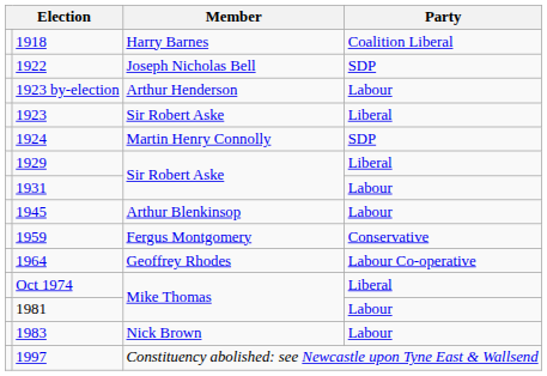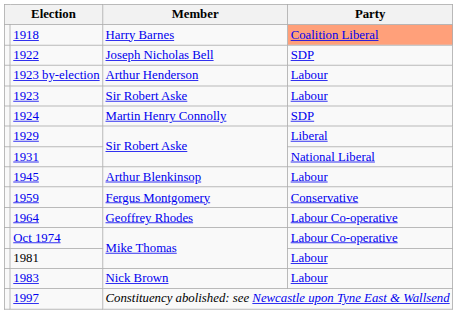1918 | Party: no background -> lightsalmon background
1923 | Party: Liberal -> Labour
1931 | Party: Labour -> National Liberal
Oct 1974 | Party: Liberal -> Labour Co-operative
